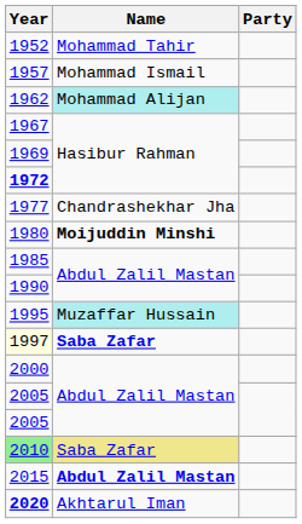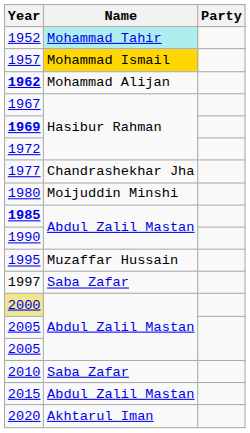1952 | Name: no background -> paleturquoise background
1957 | Name: no background -> gold background
1962 | Year: normal -> bold
1962 | Name: paleturquoise background -> no background
1969 | Year: normal -> bold
1972 | Year: bold -> normal
1980 | Name: bold -> normal
1985 | Year: normal -> bold
1995 | Name: paleturquoise background -> no background
1997 | Year: lightyellow background -> no background
1997 | Name: bold -> normal
2000 | Year: no background -> khaki background
2010 | Year: lightgreen background -> no background
2010 | Name: khaki background -> no background
2015 | Name: bold -> normal
2020 | Year: bold -> normal
